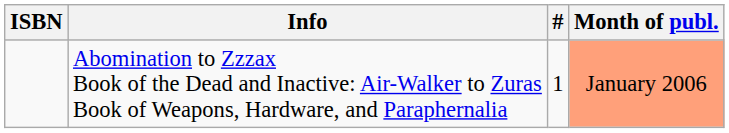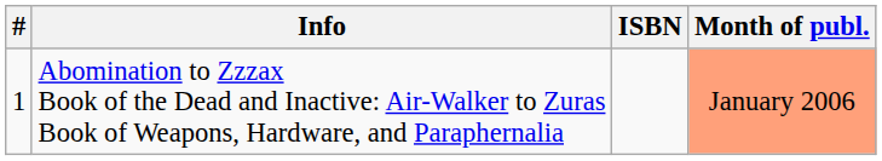columns swapped: # <-> ISBN
